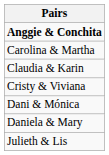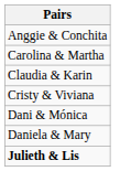row 2 | column 1: bold -> normal
row 8 | column 1: normal -> bold
